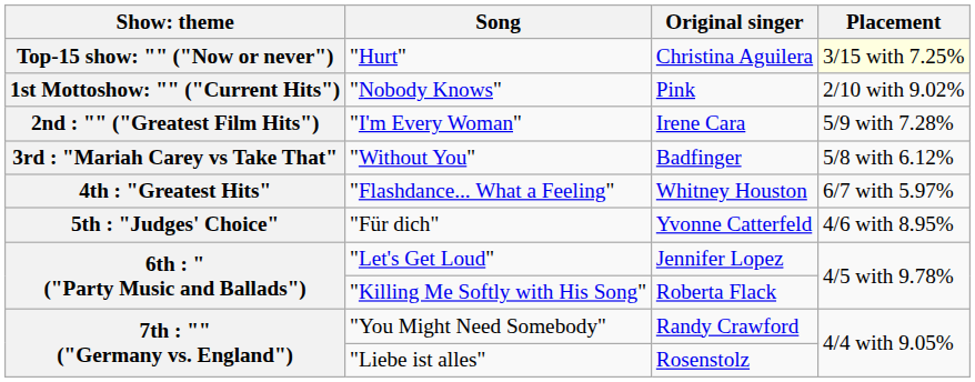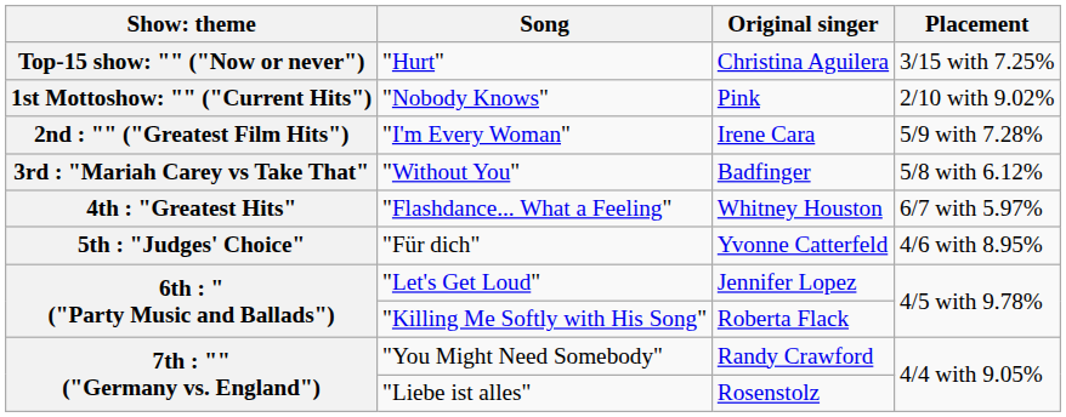"Hurt" | Placement: lightyellow background -> no background
